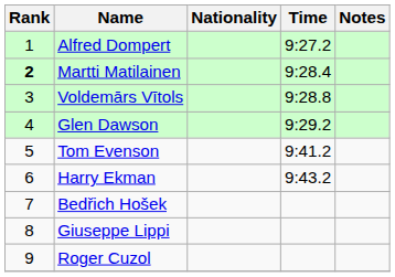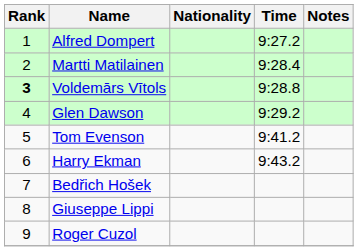Martti Matilainen | Rank: bold -> normal
Voldemārs Vītols | Rank: normal -> bold
